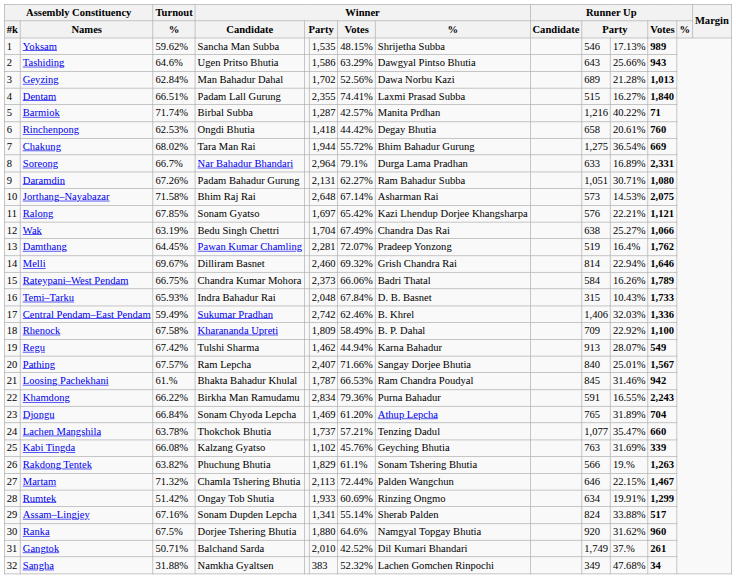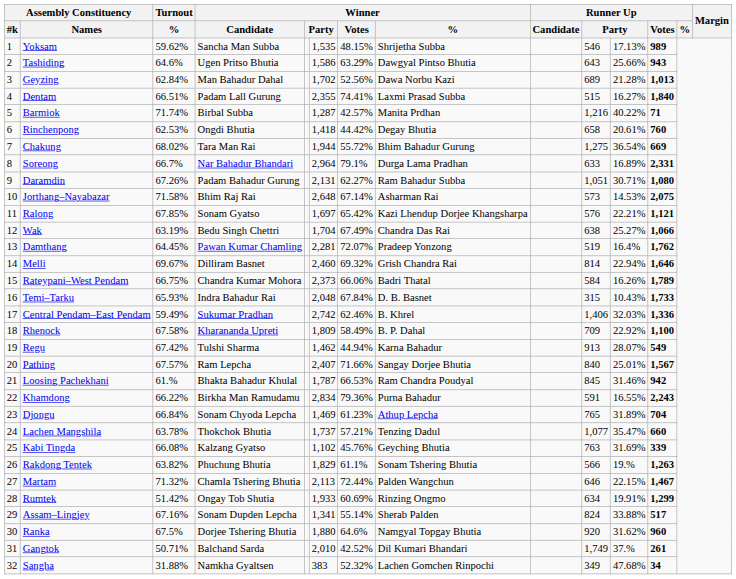Djongu | Winner / Votes: 61.20% -> 61.23%
